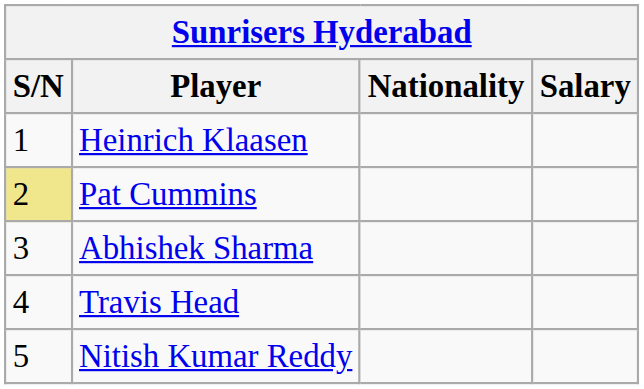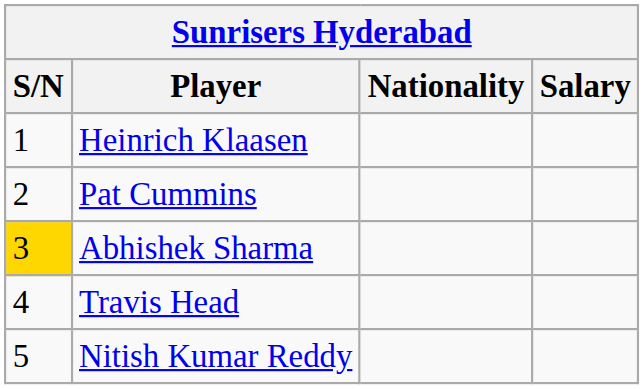Pat Cummins | S/N: khaki background -> no background
Abhishek Sharma | S/N: no background -> gold background
